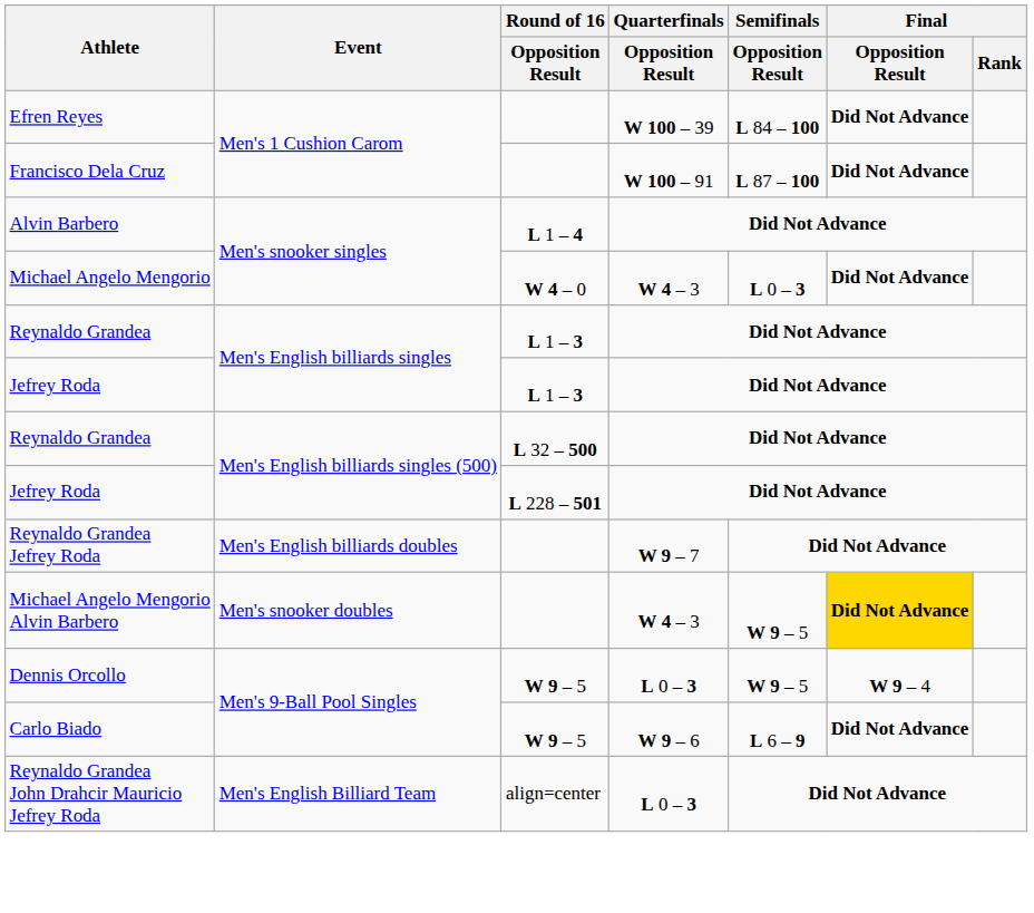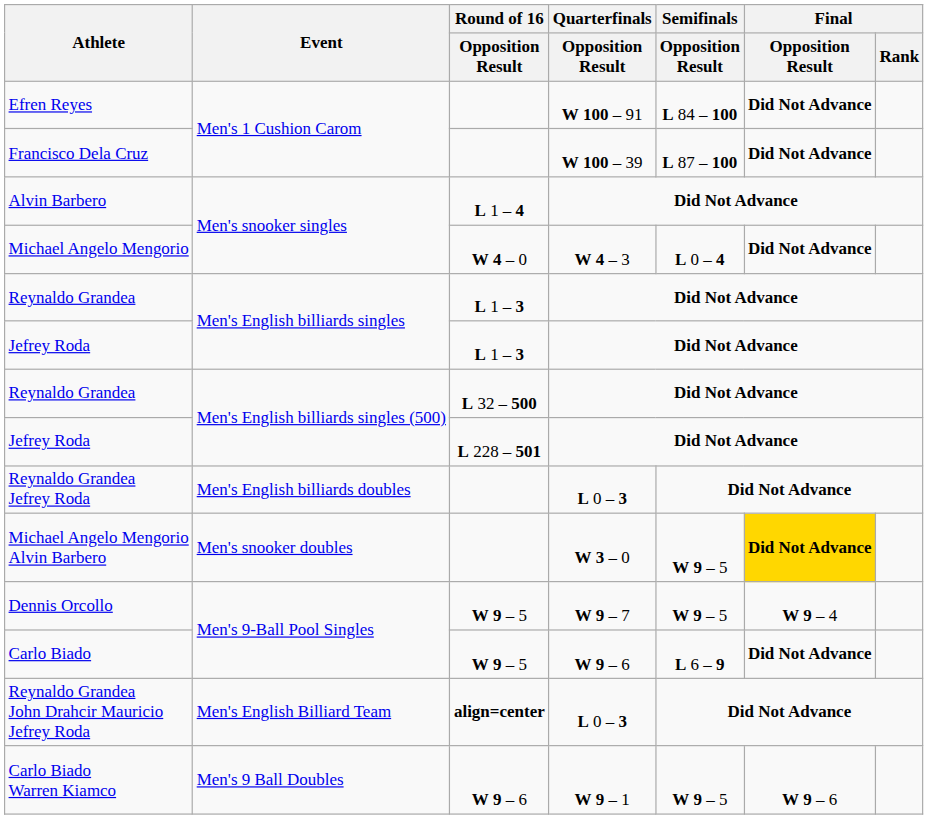Efren Reyes | Quarterfinals / Opposition Result: W 100 – 39 -> W 100 – 91
Francisco Dela Cruz | Quarterfinals / Opposition Result: W 100 – 91 -> W 100 – 39
Michael Angelo Mengorio | Semifinals / Opposition Result: L 0 – 3 -> L 0 – 4
Reynaldo Grandea Jefrey Roda | Quarterfinals / Opposition Result: W 9 – 7 -> L 0 – 3
Michael Angelo Mengorio Alvin Barbero | Quarterfinals / Opposition Result: W 4 – 3 -> W 3 – 0
Dennis Orcollo | Quarterfinals / Opposition Result: L 0 – 3 -> W 9 – 7
Reynaldo Grandea John Drahcir Mauricio Jefrey Roda | Round of 16 / Opposition Result: normal -> bold
+ row: Carlo Biado Warren Kiamco | Men's 9 Ball Doubles | W 9 – 6 | W 9 – 1 | W 9 – 5 | W 9 – 6
